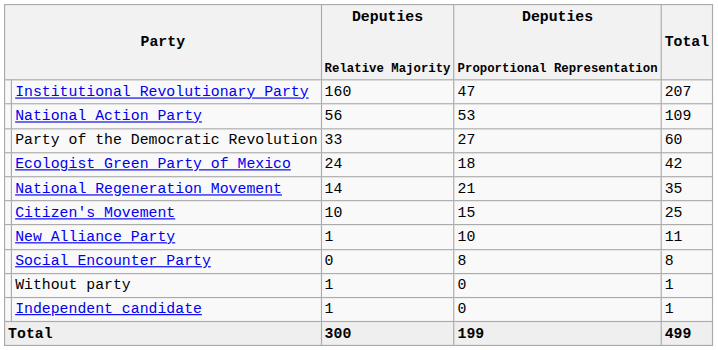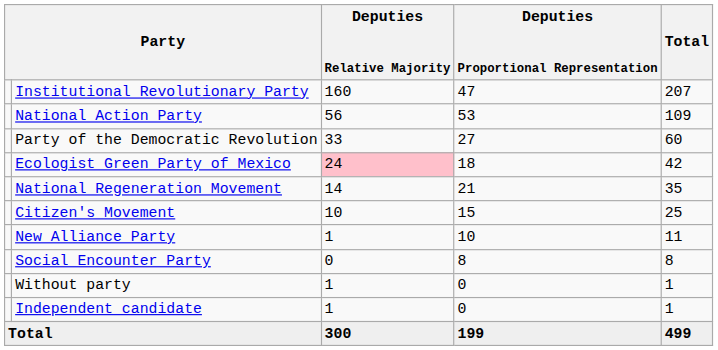Ecologist Green Party of Mexico | Deputies Relative Majority: no background -> pink background
